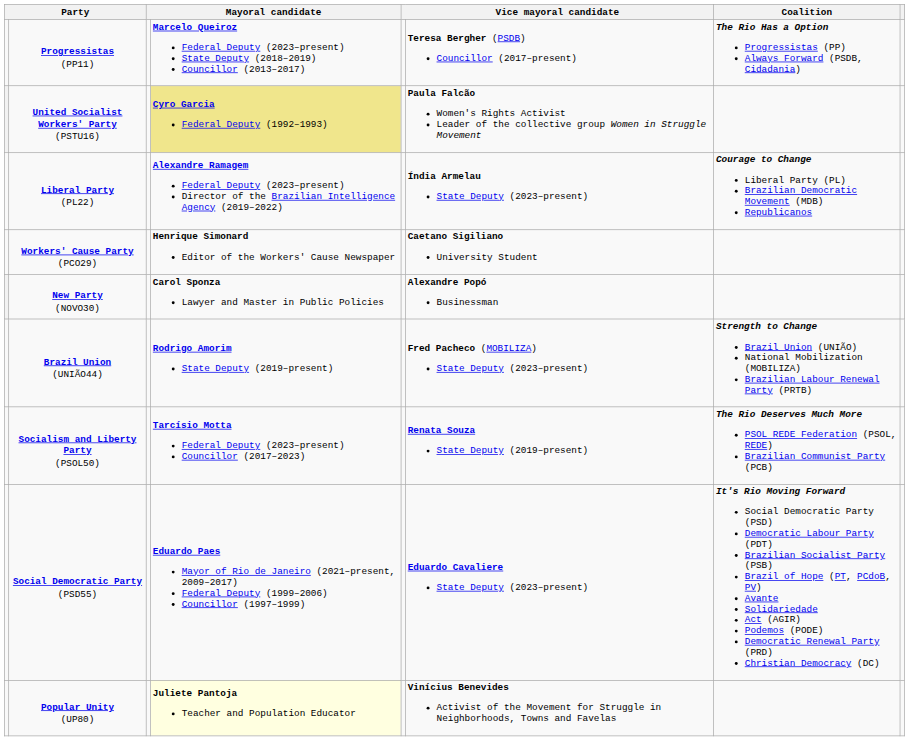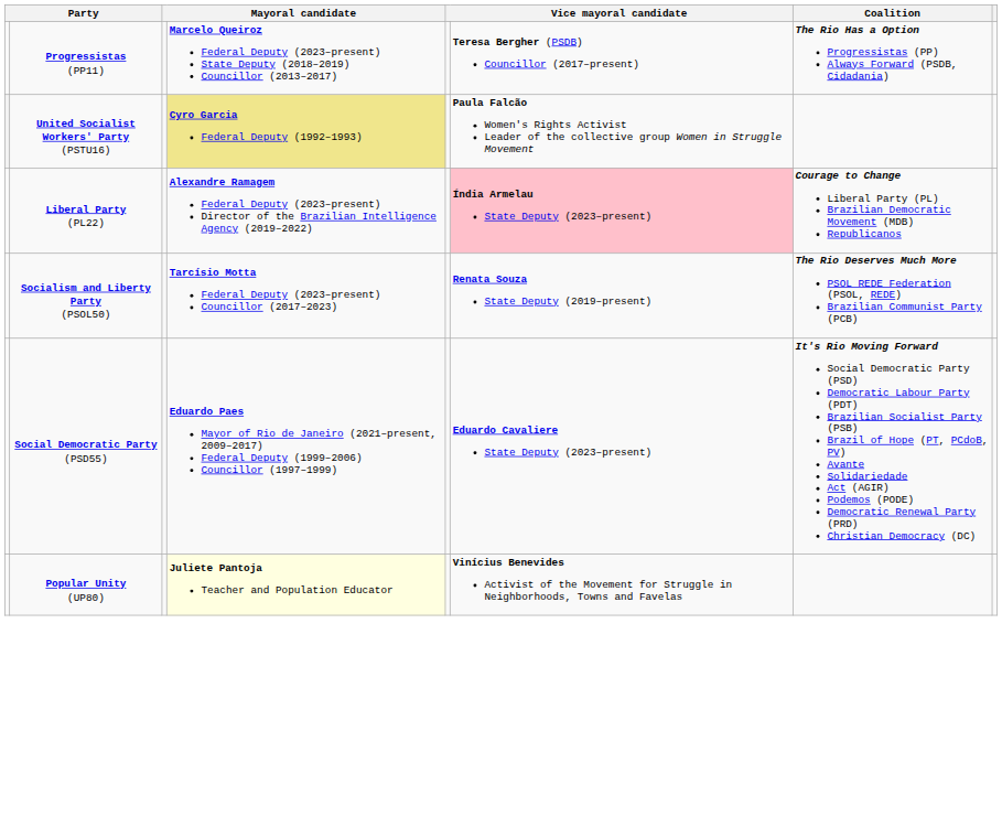Liberal Party (PL22) | column 6: no background -> pink background
- row: Workers' Cause Party (PCO29) | Henrique Simonard Editor of the Workers' Cause Newspaper | Caetano Sigiliano University Student
- row: New Party (NOVO30) | Carol Sponza Lawyer and Master in Public Policies | Alexandre Popó Businessman
- row: Brazil Union (UNIÃO44) | Rodrigo Amorim State Deputy (2019–present) | Fred Pacheco (MOBILIZA) State Deputy (2023–present) | Strength to Change Brazil Union (UNIÃO) National Mobilization (MOBILIZA) Brazilian Labour Renewal Party (PRTB)
